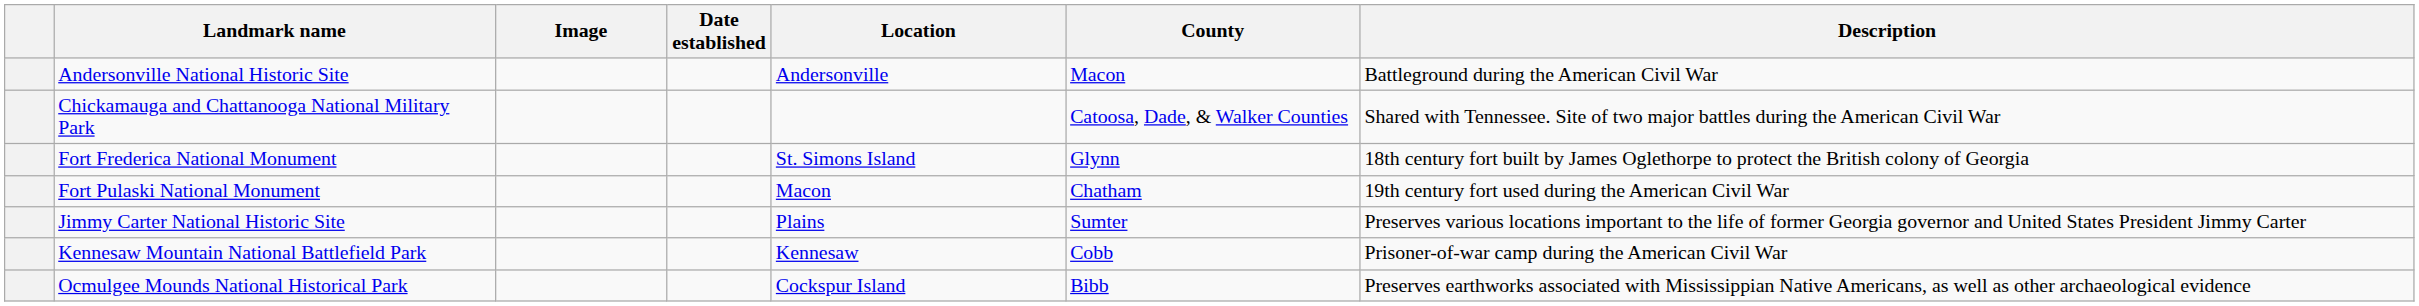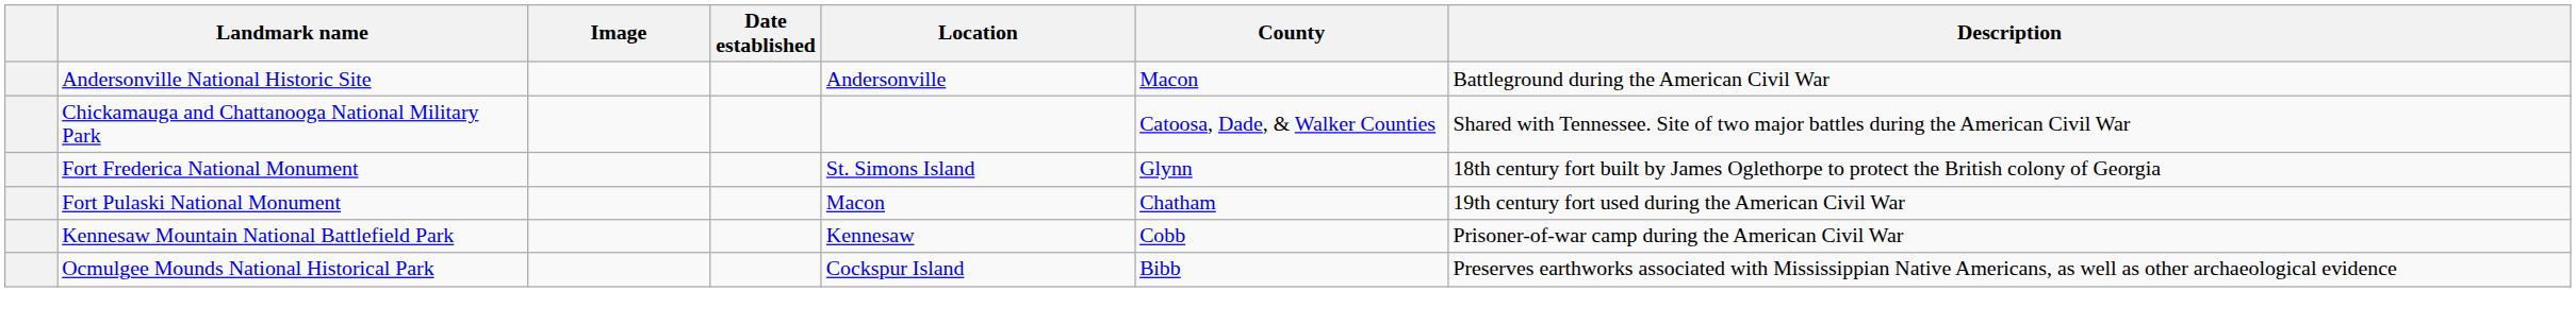- row: Jimmy Carter National Historic Site | Plains | Sumter | Preserves various locations important to the life of former Georgia governor and United States President Jimmy Carter
